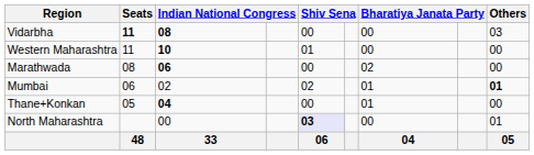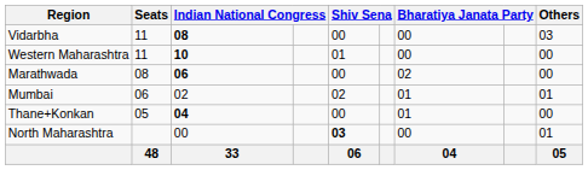Vidarbha | Seats: bold -> normal
Mumbai | Others: bold -> normal
North Maharashtra | column 5: lavender background -> no background
